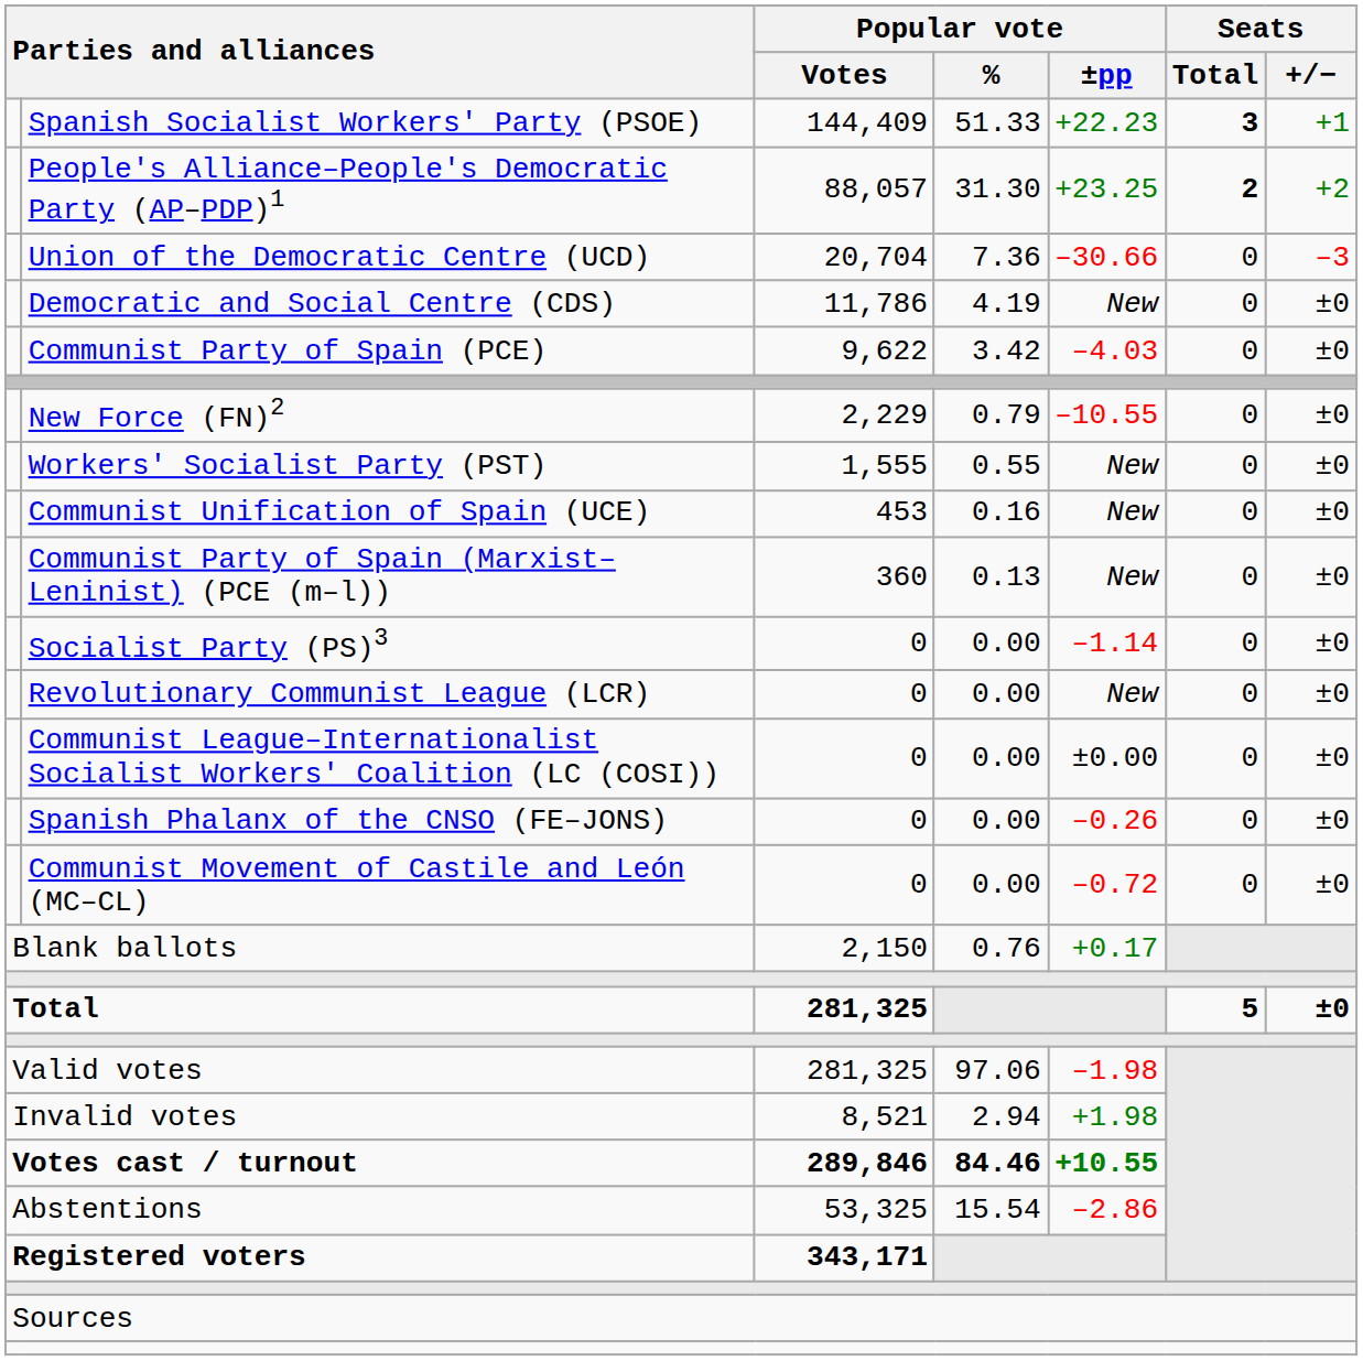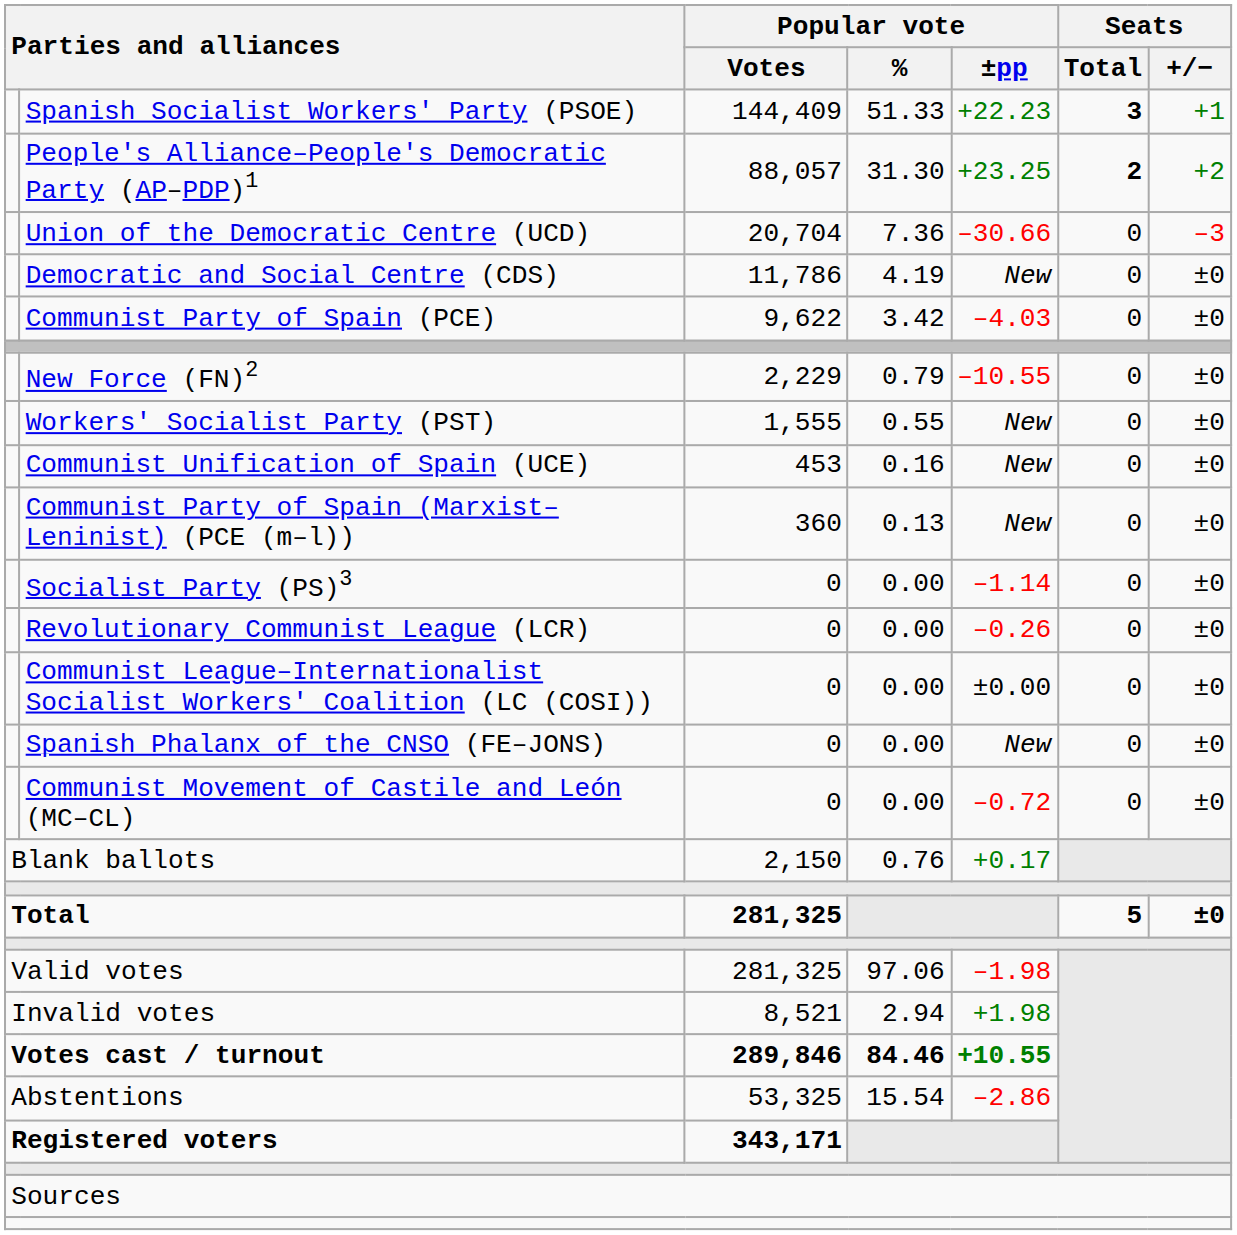Revolutionary Communist League (LCR) | Popular vote / ±pp: New -> –0.26
Spanish Phalanx of the CNSO (FE–JONS) | Popular vote / ±pp: –0.26 -> New
